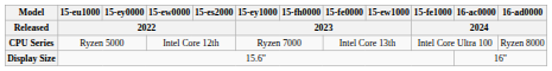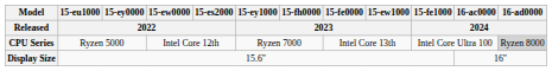CPU Series | 16-ad0000 / 2024: no background -> lightgrey background
